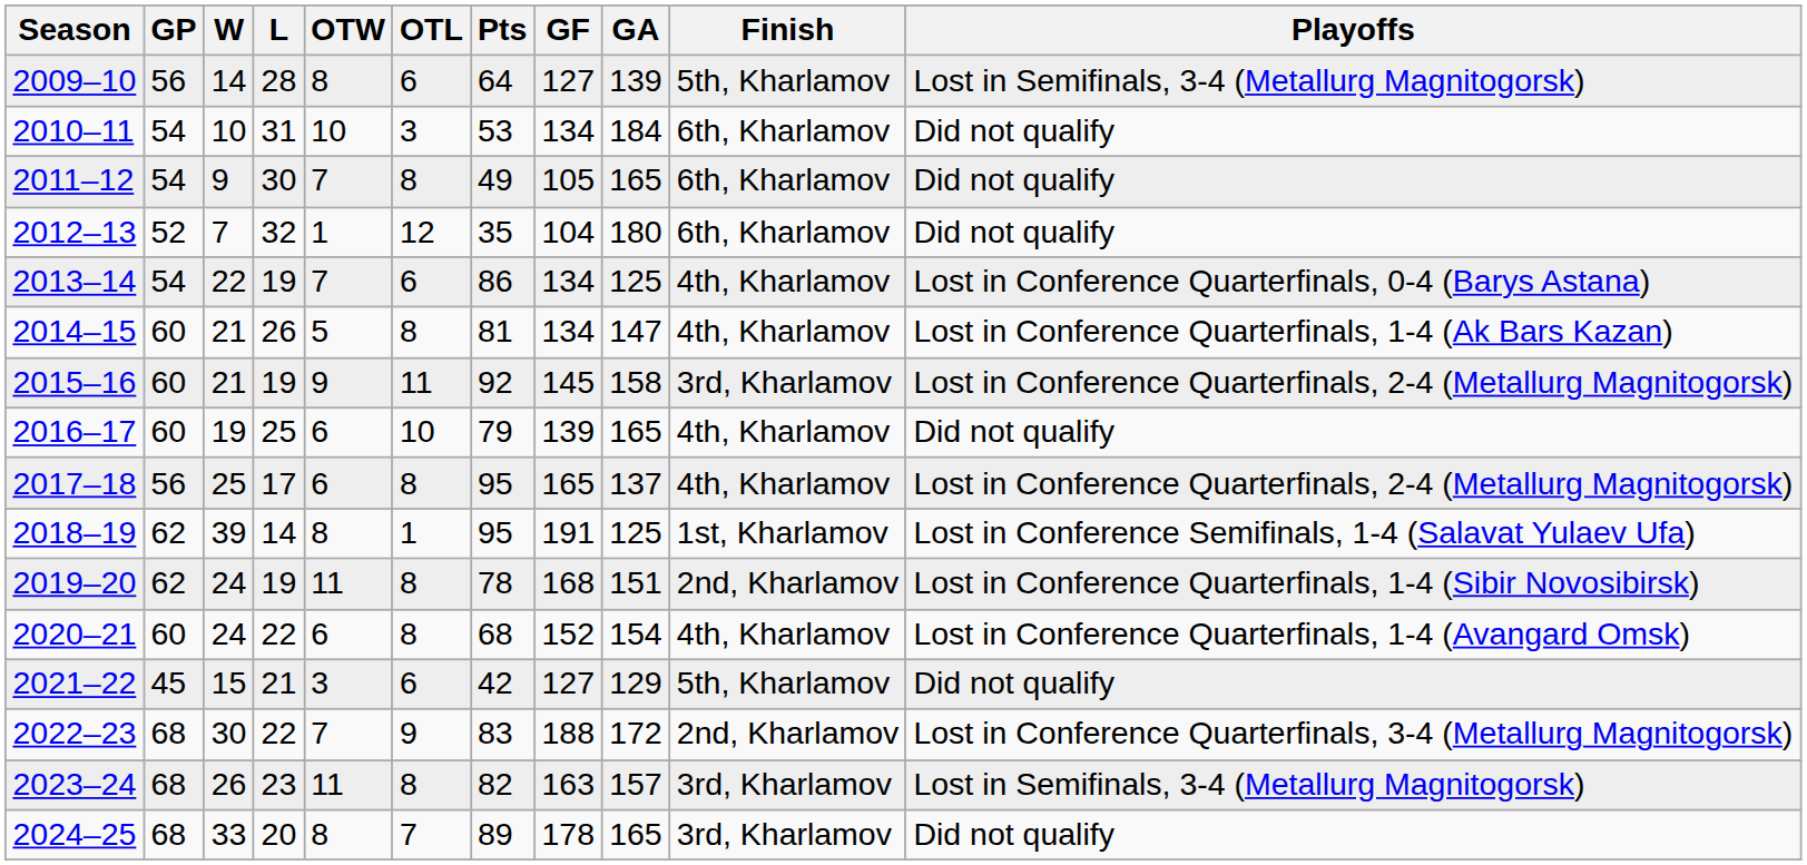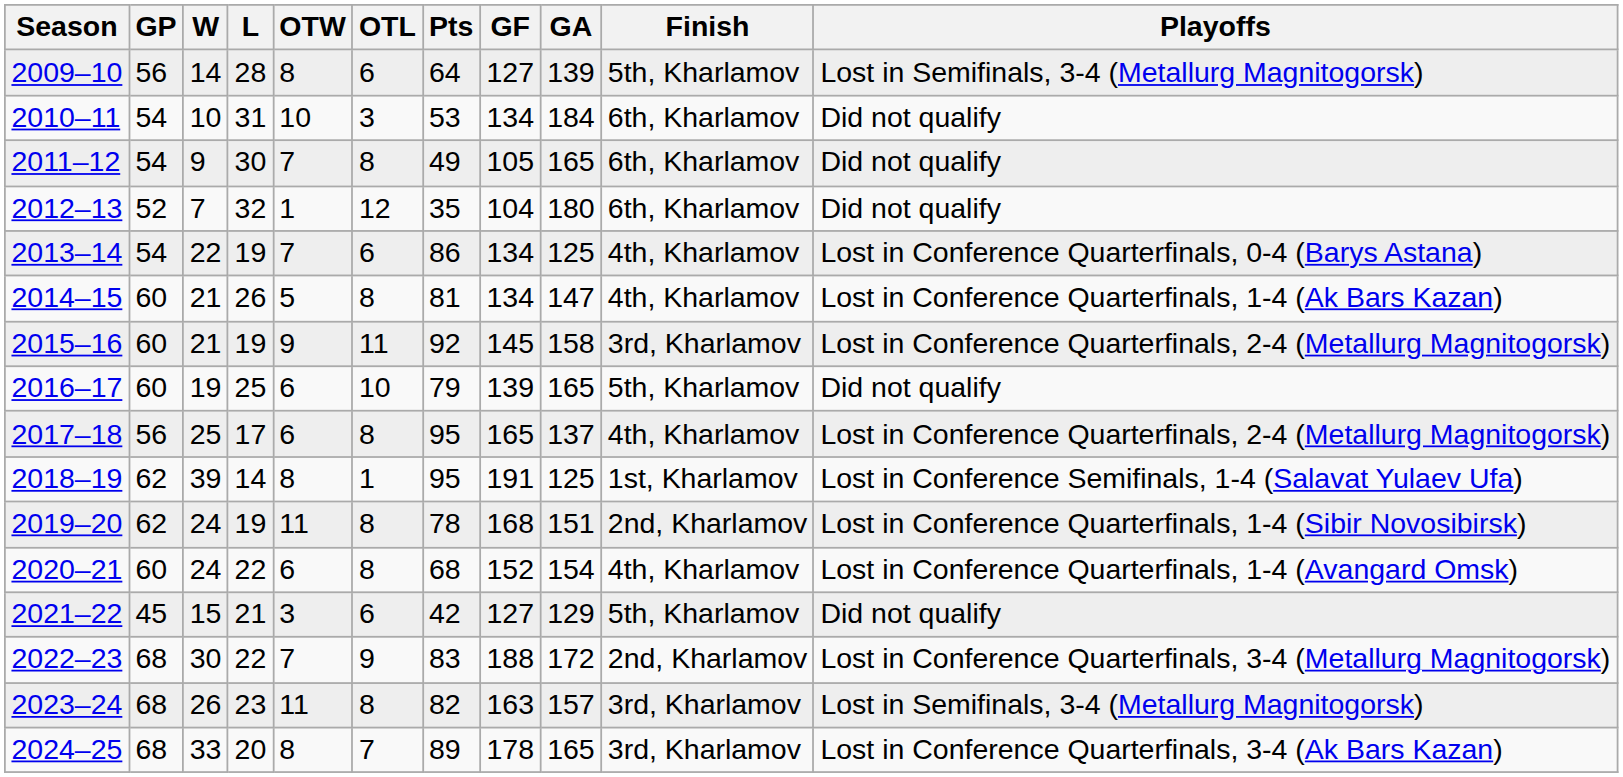2016–17 | Finish: 4th, Kharlamov -> 5th, Kharlamov
2024–25 | Playoffs: Did not qualify -> Lost in Conference Quarterfinals, 3-4 (Ak Bars Kazan)
